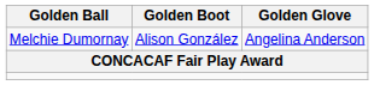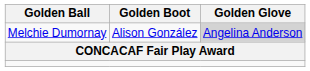Melchie Dumornay | Golden Glove: no background -> lightgrey background
